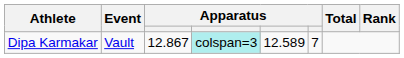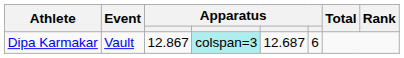Dipa Karmakar | column 5: 12.589 -> 12.687
Dipa Karmakar | column 6: 7 -> 6
